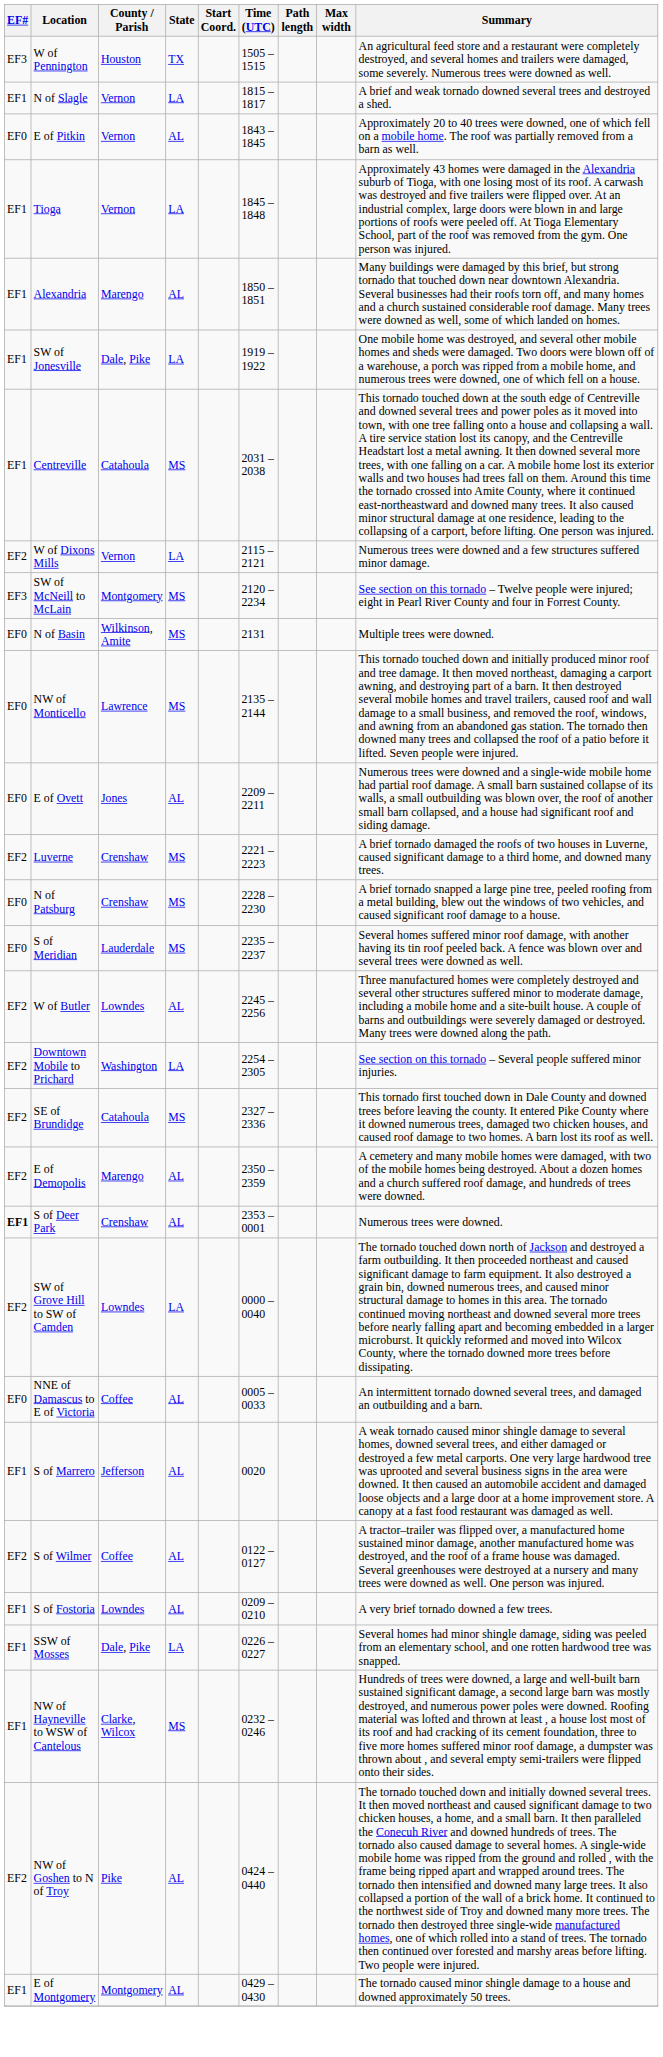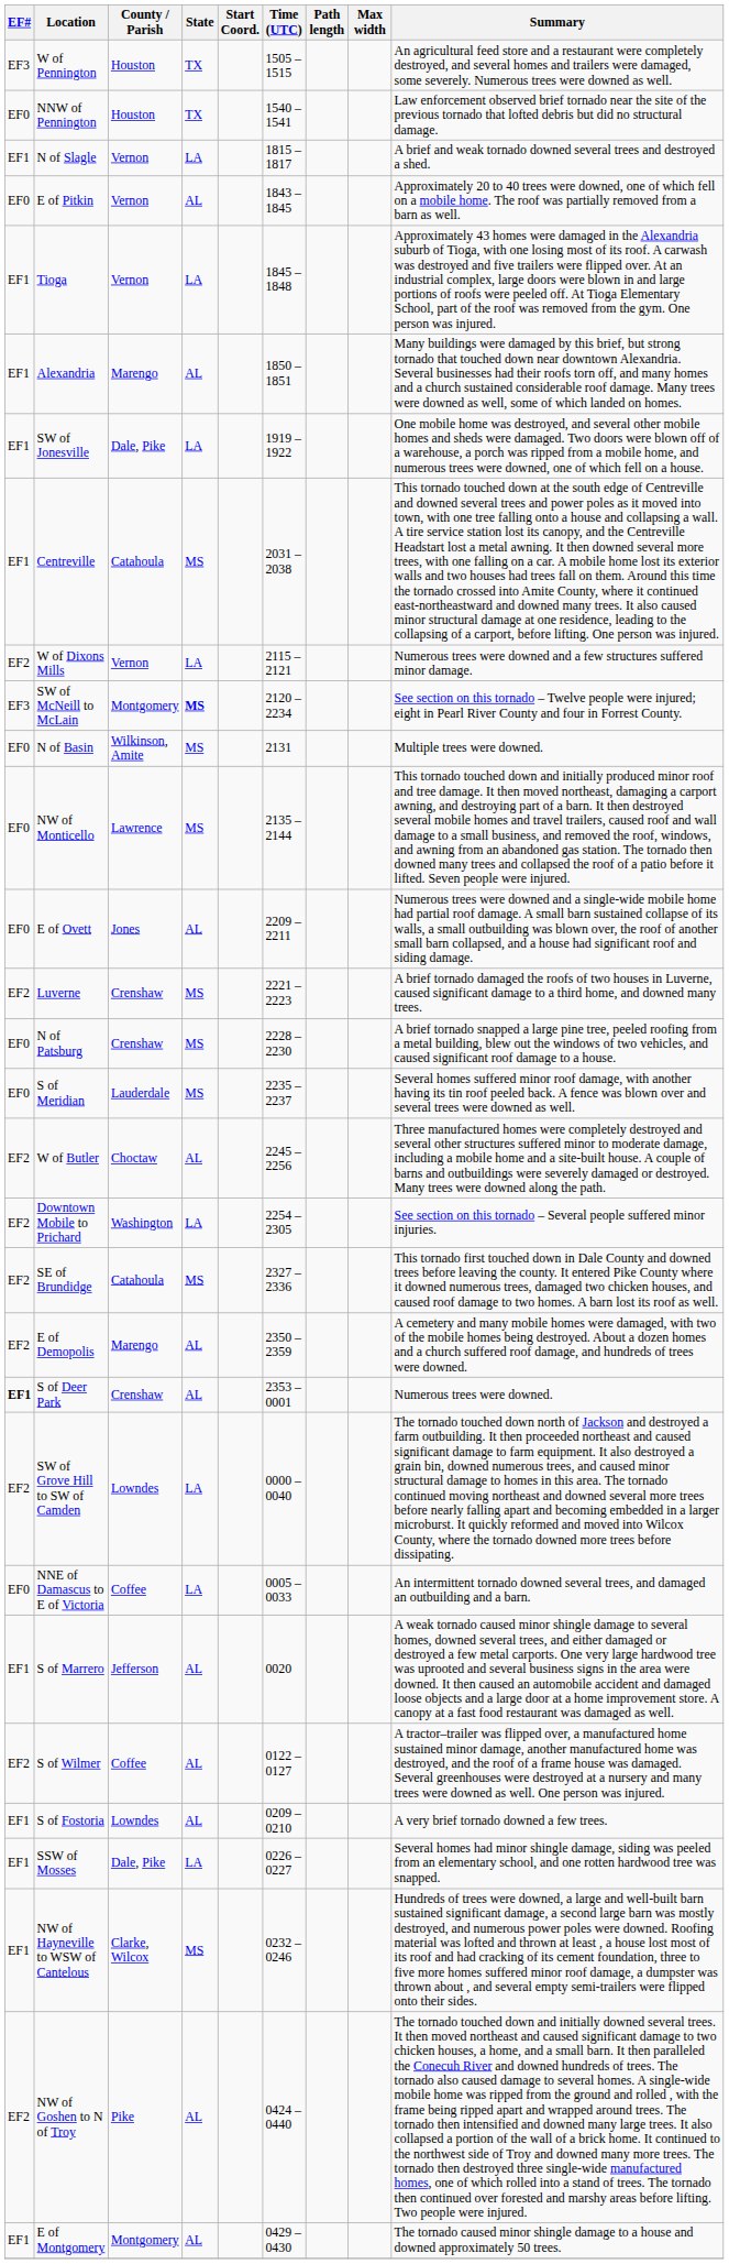+ row: EF0 | NNW of Pennington | Houston | TX | 1540 – 1541 | Law enforcement observed brief tornado near the site of the previous tornado that lofted debris but did no structural damage.
SW of McNeill to McLain | State: normal -> bold
W of Butler | County / Parish: Lowndes -> Choctaw
NNE of Damascus to E of Victoria | State: AL -> LA
